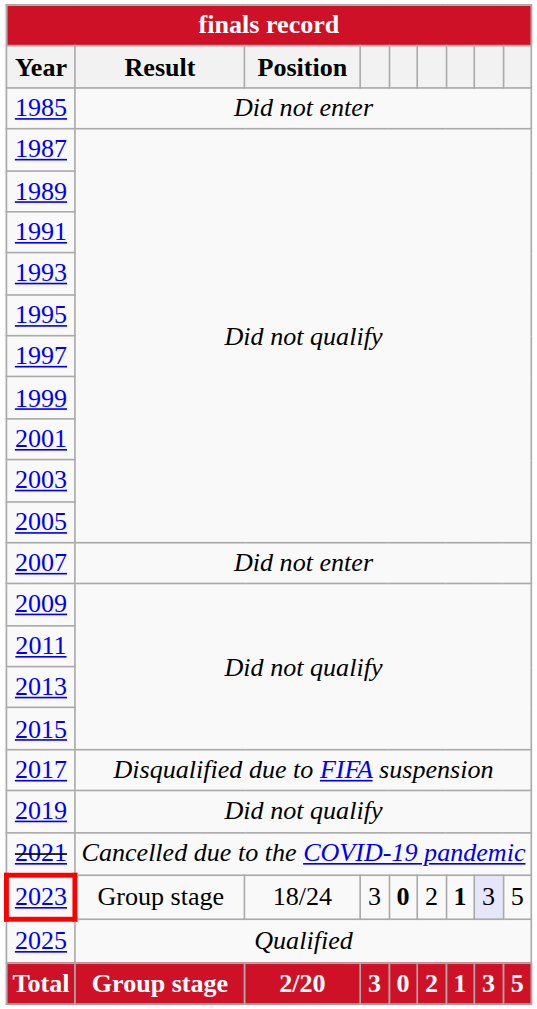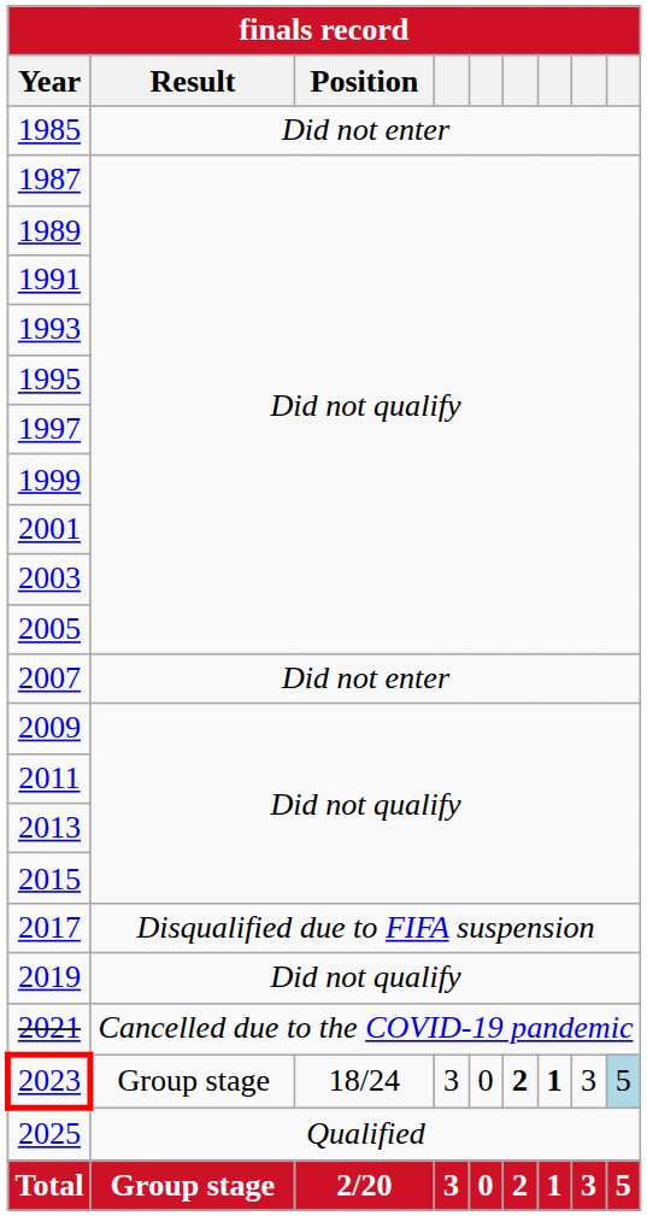2023 | column 5: bold -> normal
2023 | column 6: normal -> bold
2023 | column 8: lavender background -> no background
2023 | column 9: no background -> lightblue background
